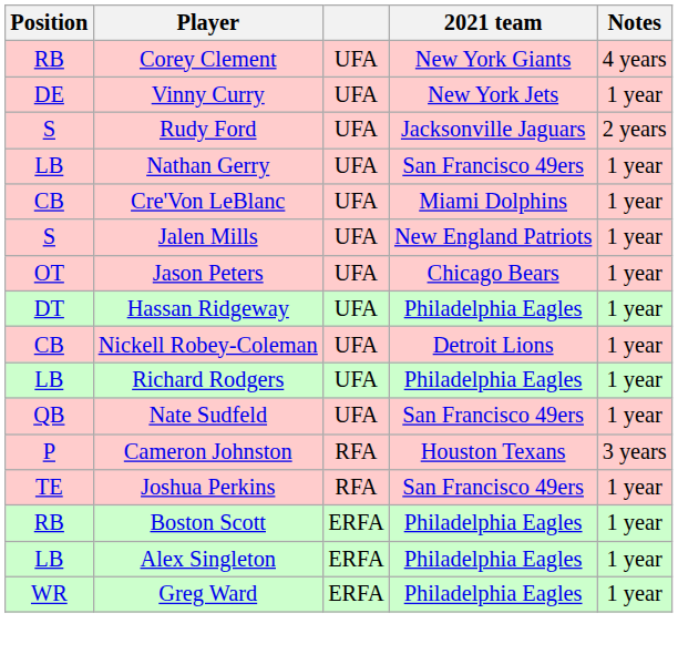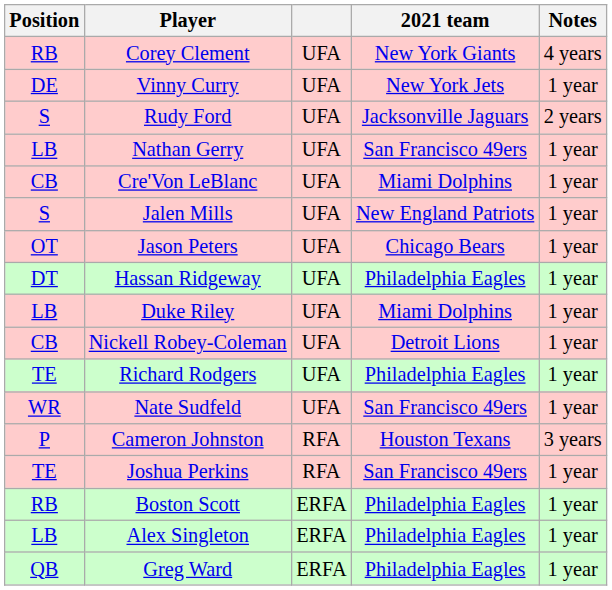+ row: LB | Duke Riley | UFA | Miami Dolphins | 1 year
Richard Rodgers | Position: LB -> TE
Nate Sudfeld | Position: QB -> WR
Greg Ward | Position: WR -> QB
